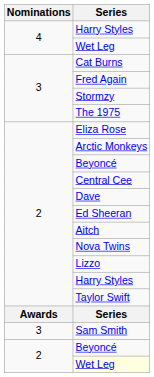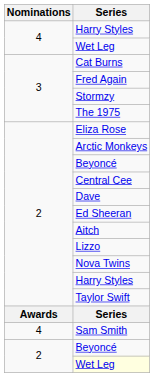row 15 | Series: Nova Twins -> Lizzo
row 16 | Series: Lizzo -> Nova Twins
row 20 | Nominations: 3 -> 4
